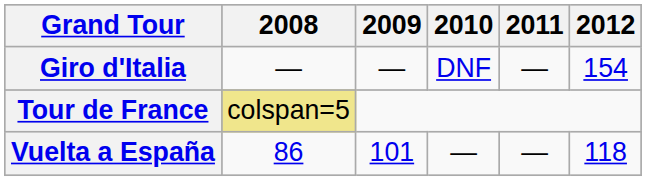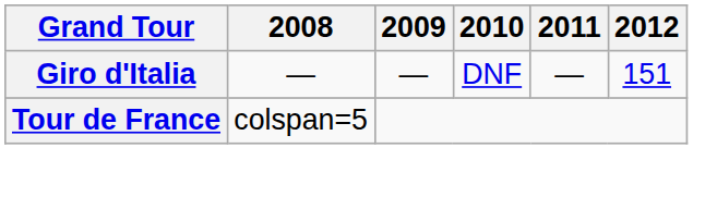Giro d'Italia | 2012: 154 -> 151
Tour de France | 2008: khaki background -> no background
- row: Vuelta a España | 86 | 101 | — | — | 118
